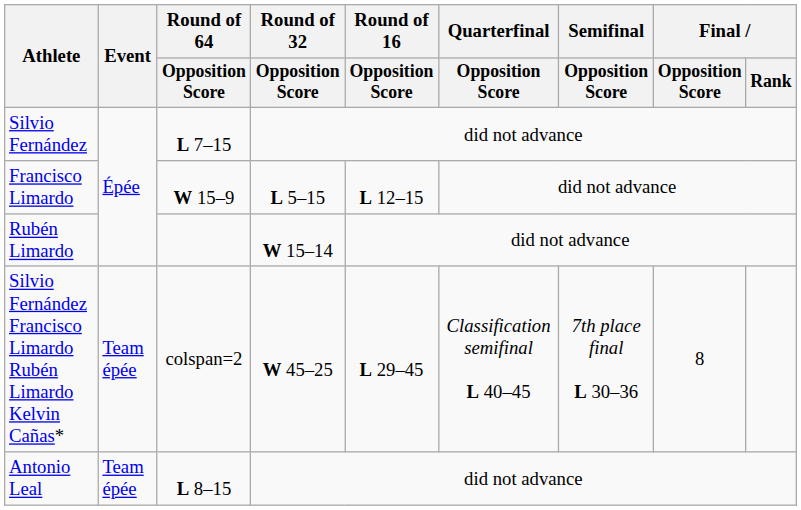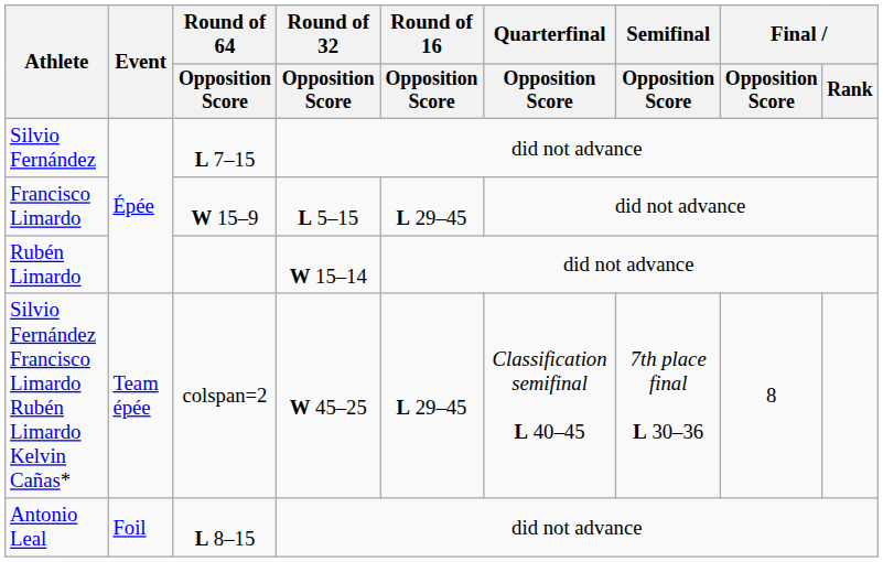Francisco Limardo | Round of 16 / Opposition Score: L 12–15 -> L 29–45
Antonio Leal | Event: Team épée -> Foil
